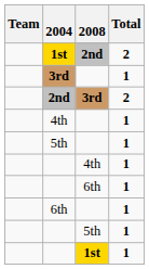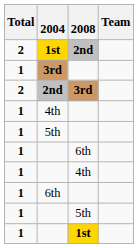columns swapped: Team <-> Total
row 7 | 2008: 4th -> 6th
row 8 | 2008: 6th -> 4th
